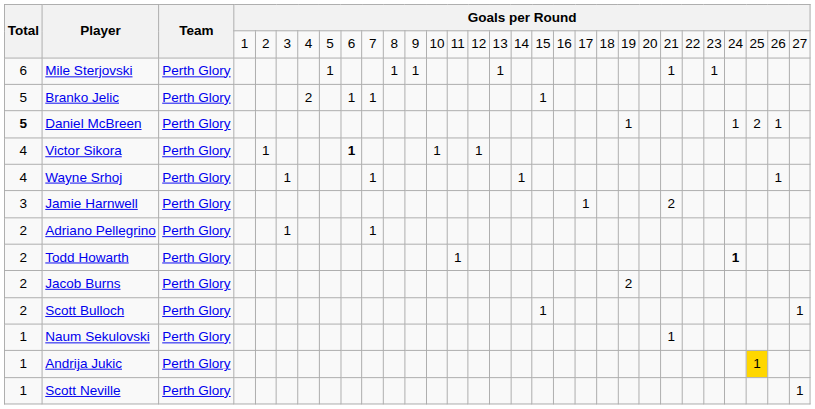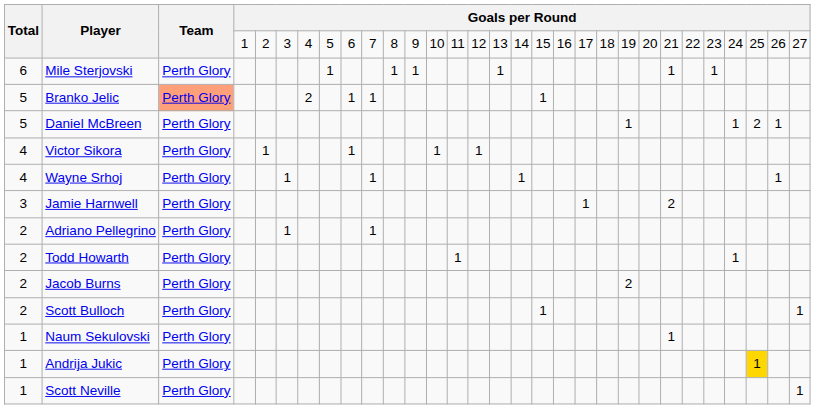Branko Jelic | Team: no background -> lightsalmon background
Daniel McBreen | Total: bold -> normal
Victor Sikora | column 9: bold -> normal
Todd Howarth | column 27: bold -> normal
